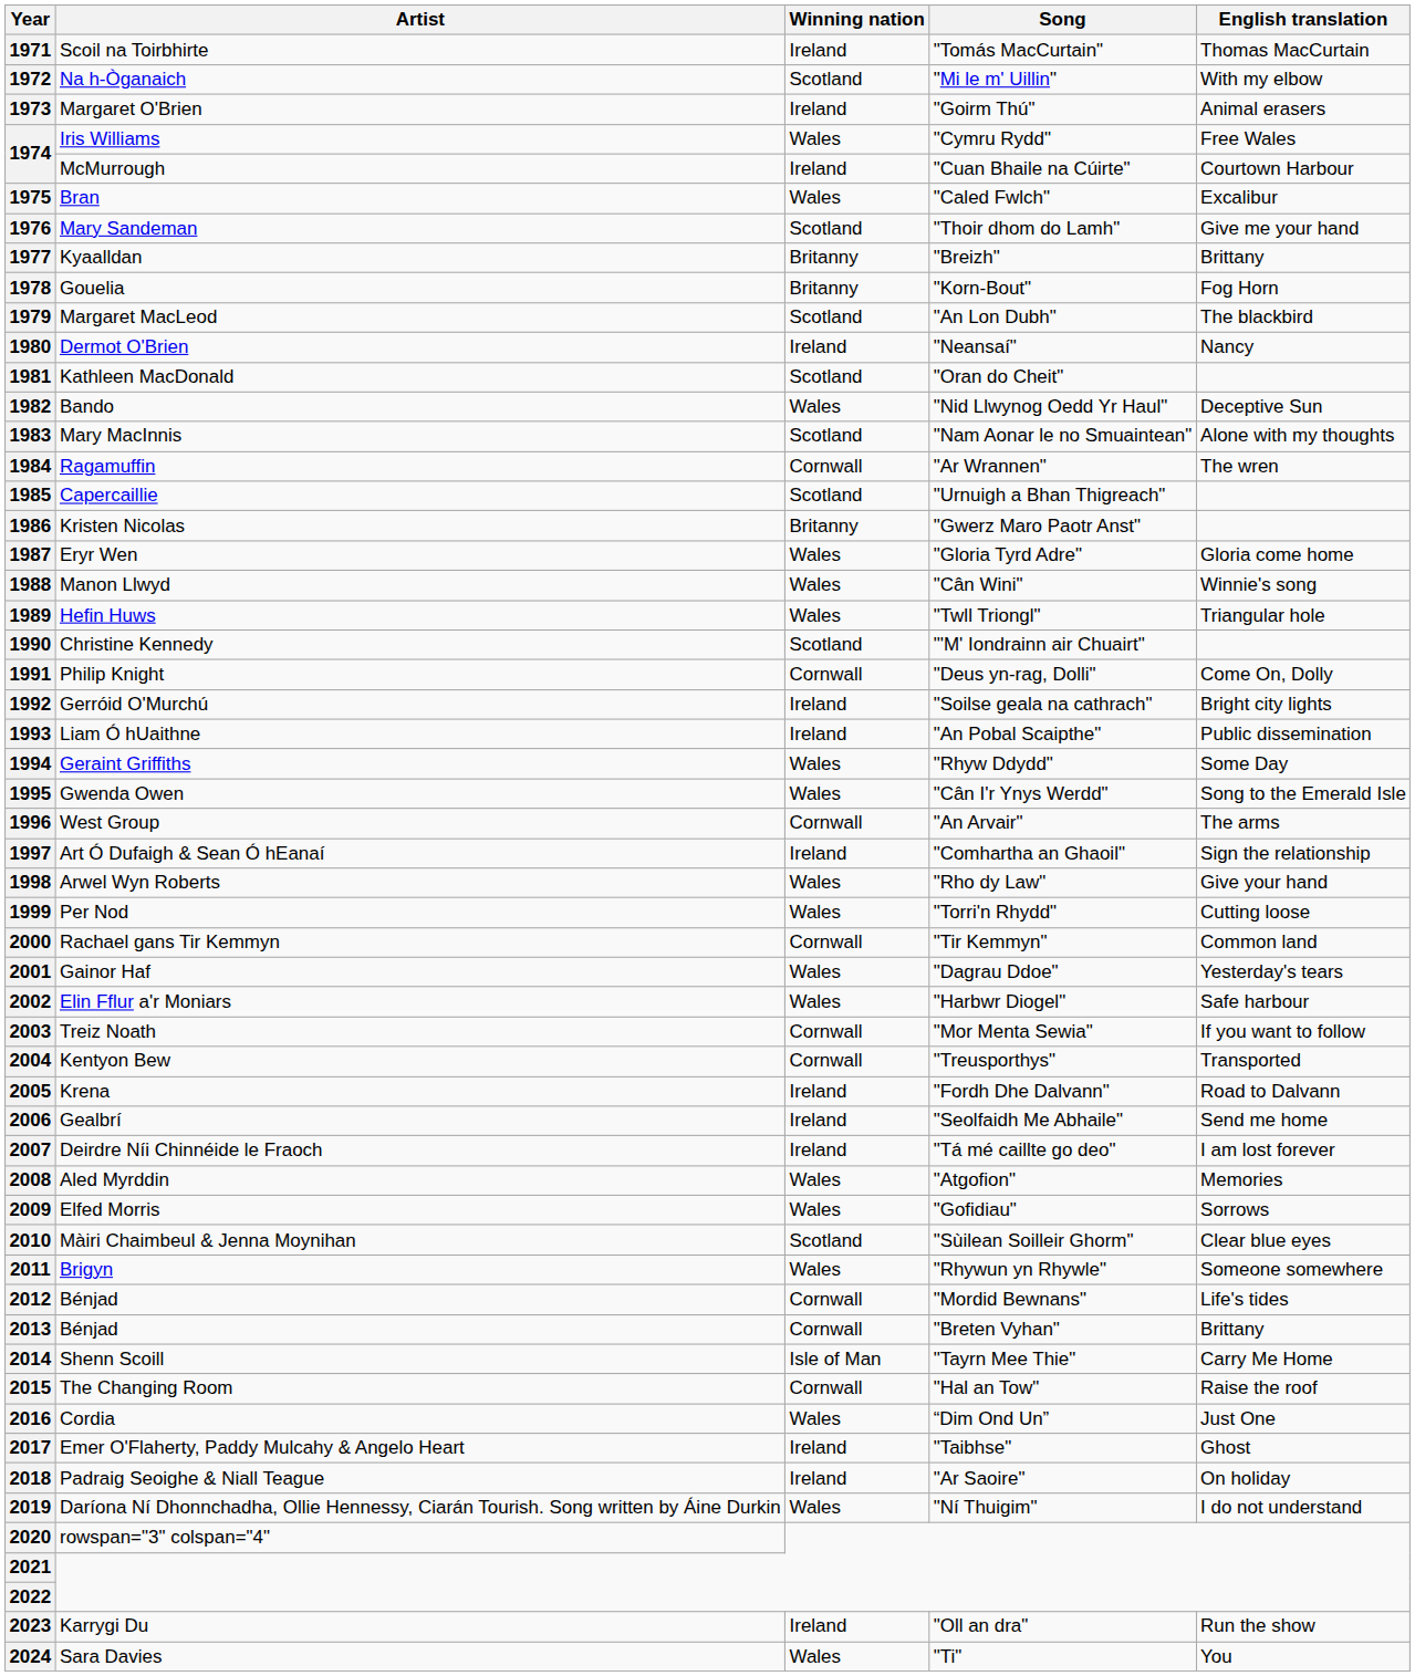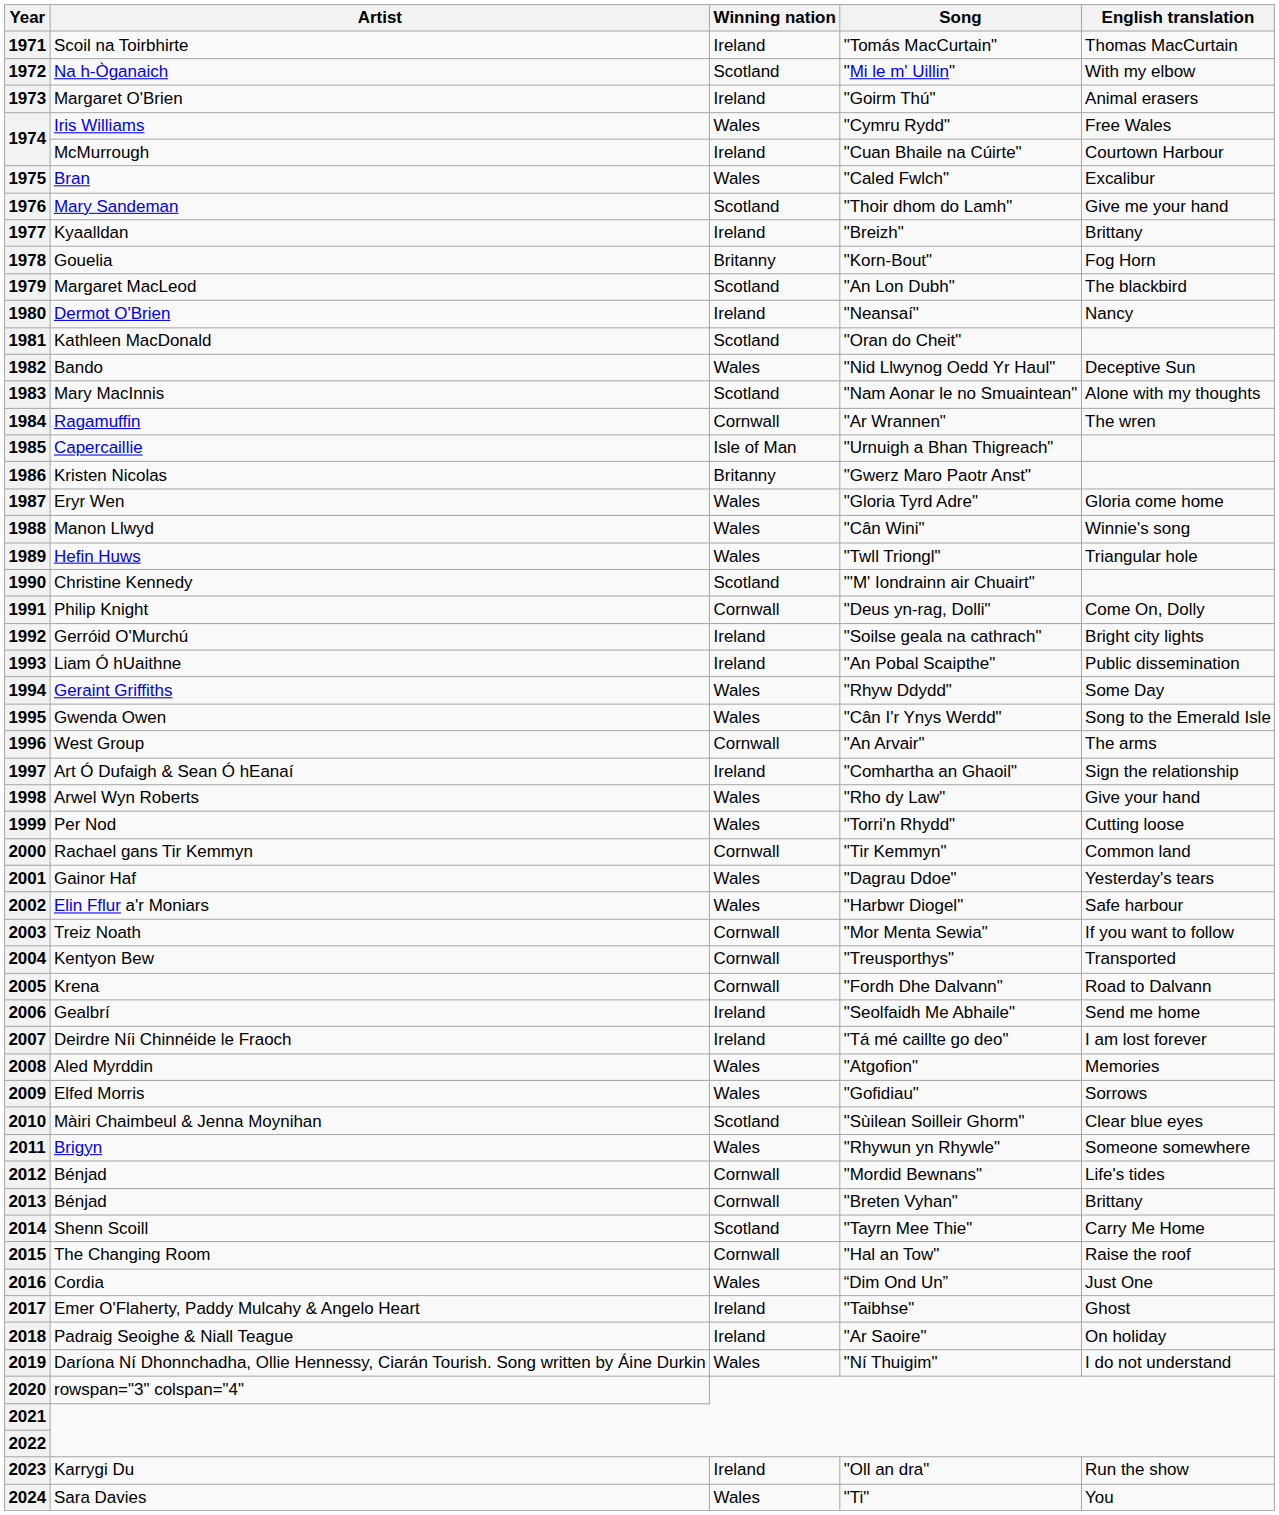1977 | Winning nation: Britanny -> Ireland
1985 | Winning nation: Scotland -> Isle of Man
2005 | Winning nation: Ireland -> Cornwall
2014 | Winning nation: Isle of Man -> Scotland
